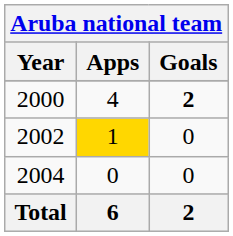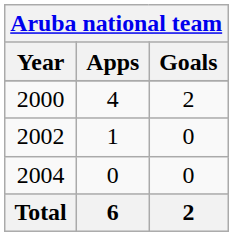2000 | Goals: bold -> normal
2002 | Apps: gold background -> no background
